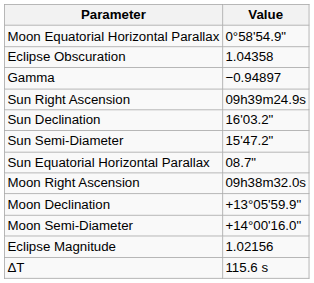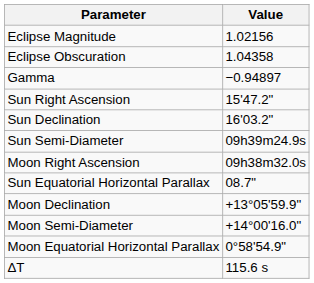rows swapped: Eclipse Magnitude <-> Moon Equatorial Horizontal Parallax
Sun Right Ascension | Value: 09h39m24.9s -> 15'47.2"
Sun Semi-Diameter | Value: 15'47.2" -> 09h39m24.9s
rows swapped: Sun Equatorial Horizontal Parallax <-> Moon Right Ascension
